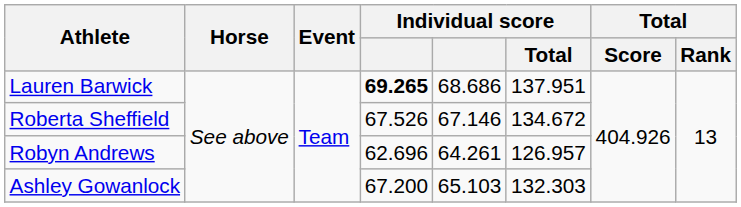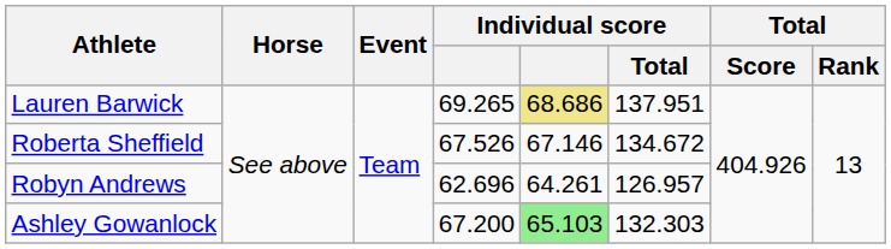Lauren Barwick | column 4: bold -> normal
Lauren Barwick | column 5: no background -> khaki background
Ashley Gowanlock | column 5: no background -> lightgreen background
